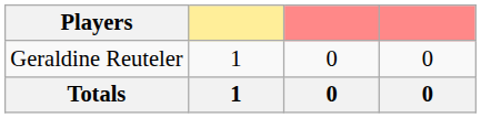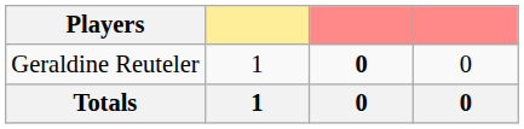Geraldine Reuteler | column 3: normal -> bold
